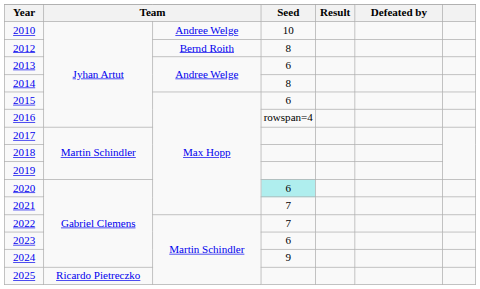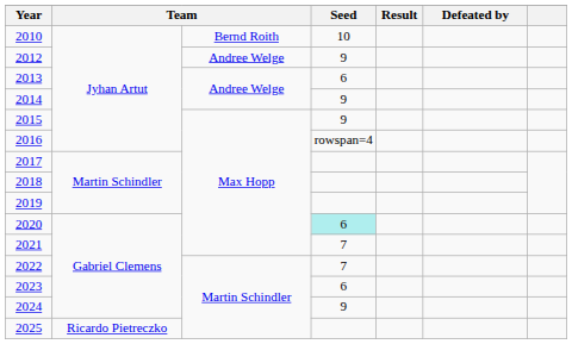2010 | column 3: Andree Welge -> Bernd Roith
2012 | column 3: Bernd Roith -> Andree Welge
2012 | Seed: 8 -> 9
2014 | Seed: 8 -> 9
2015 | Seed: 6 -> 9
